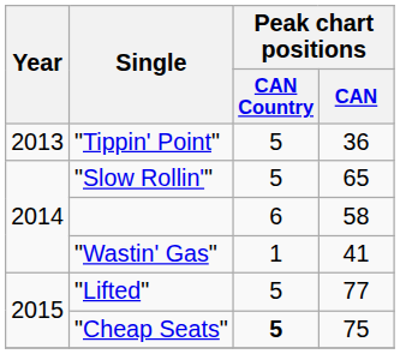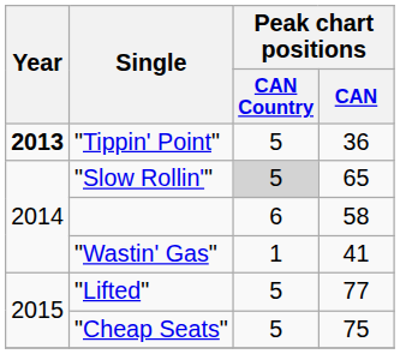"Tippin' Point" | Year: normal -> bold
"Slow Rollin'" | Peak chart positions / CAN Country: no background -> lightgrey background
"Cheap Seats" | Peak chart positions / CAN Country: bold -> normal
